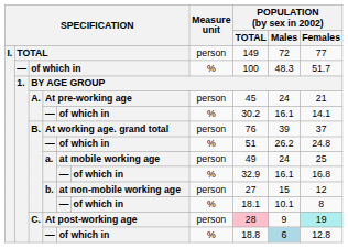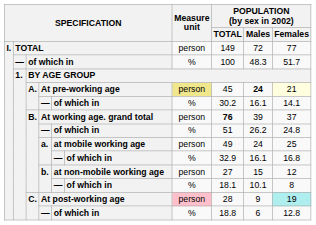At pre-working age | Measure unit: no background -> khaki background
At pre-working age | POPULATION (by sex in 2002) / Males: normal -> bold
At pre-working age | POPULATION (by sex in 2002) / Females: no background -> lightyellow background
At working age. grand total | POPULATION (by sex in 2002) / TOTAL: normal -> bold
At post-working age | Measure unit: no background -> pink background
At post-working age | POPULATION (by sex in 2002) / TOTAL: pink background -> no background
C. / — | POPULATION (by sex in 2002) / Males: lightblue background -> no background
